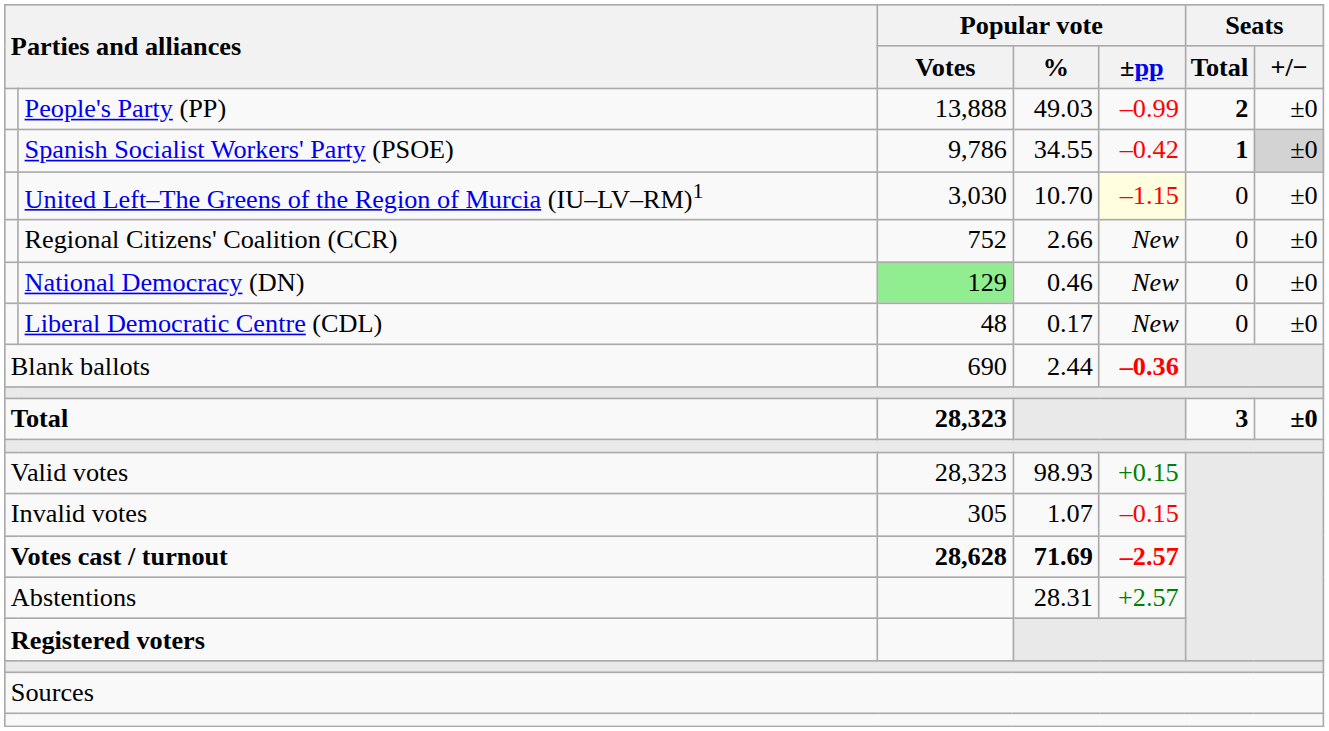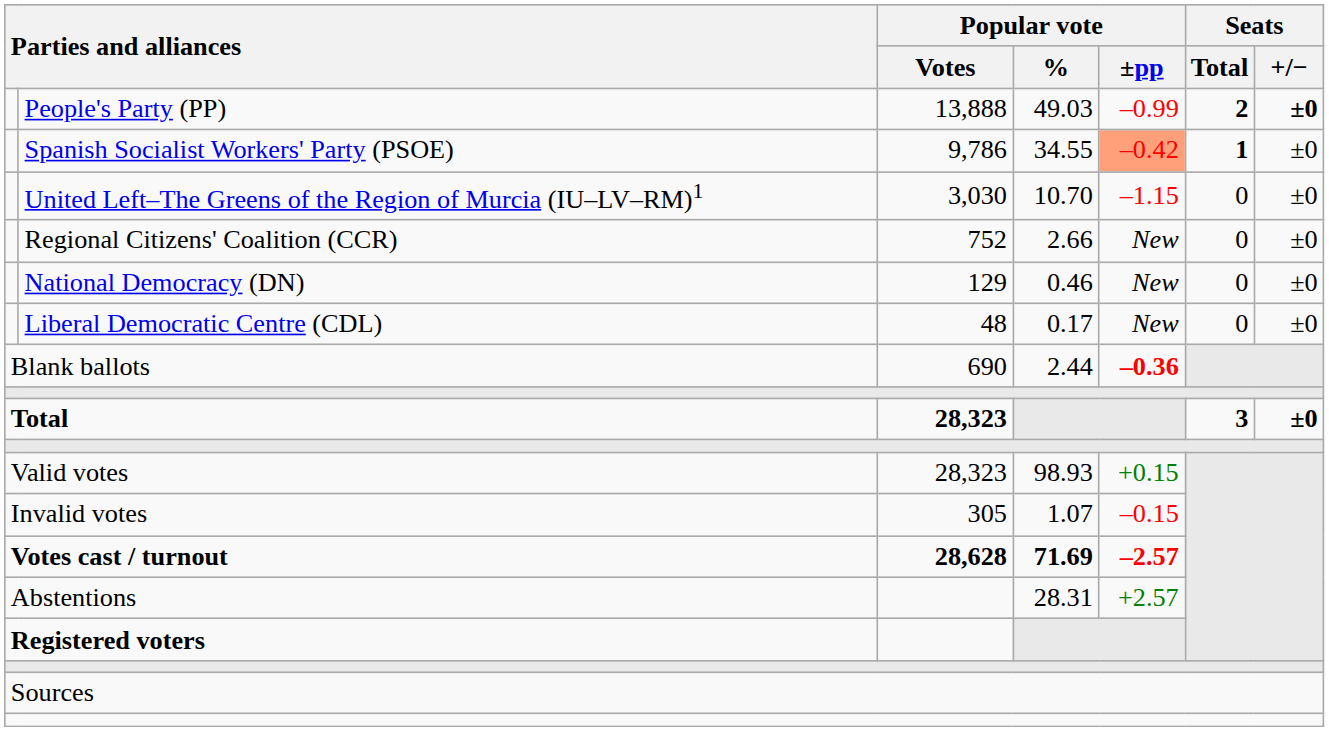People's Party (PP) | Seats / +/−: normal -> bold
Spanish Socialist Workers' Party (PSOE) | Popular vote / ±pp: no background -> lightsalmon background
Spanish Socialist Workers' Party (PSOE) | Seats / +/−: lightgrey background -> no background
United Left–The Greens of the Region of Murcia (IU–LV–RM)1 | Popular vote / ±pp: lightyellow background -> no background
National Democracy (DN) | Popular vote / Votes: lightgreen background -> no background
